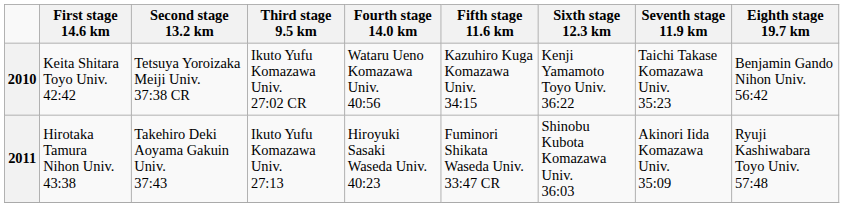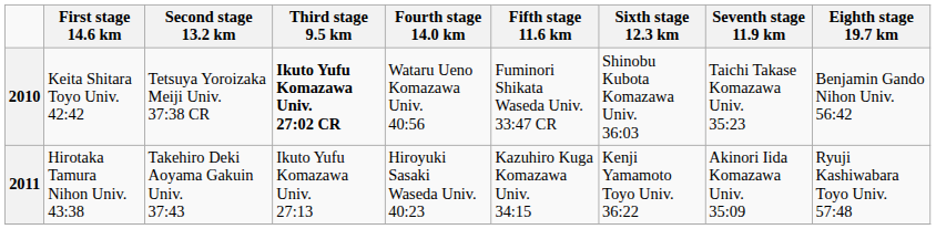2010 | Third stage 9.5 km: normal -> bold
2010 | Fifth stage 11.6 km: Kazuhiro Kuga Komazawa Univ. 34:15 -> Fuminori Shikata Waseda Univ. 33:47 CR
2010 | Sixth stage 12.3 km: Kenji Yamamoto Toyo Univ. 36:22 -> Shinobu Kubota Komazawa Univ. 36:03
2011 | Fifth stage 11.6 km: Fuminori Shikata Waseda Univ. 33:47 CR -> Kazuhiro Kuga Komazawa Univ. 34:15
2011 | Sixth stage 12.3 km: Shinobu Kubota Komazawa Univ. 36:03 -> Kenji Yamamoto Toyo Univ. 36:22
